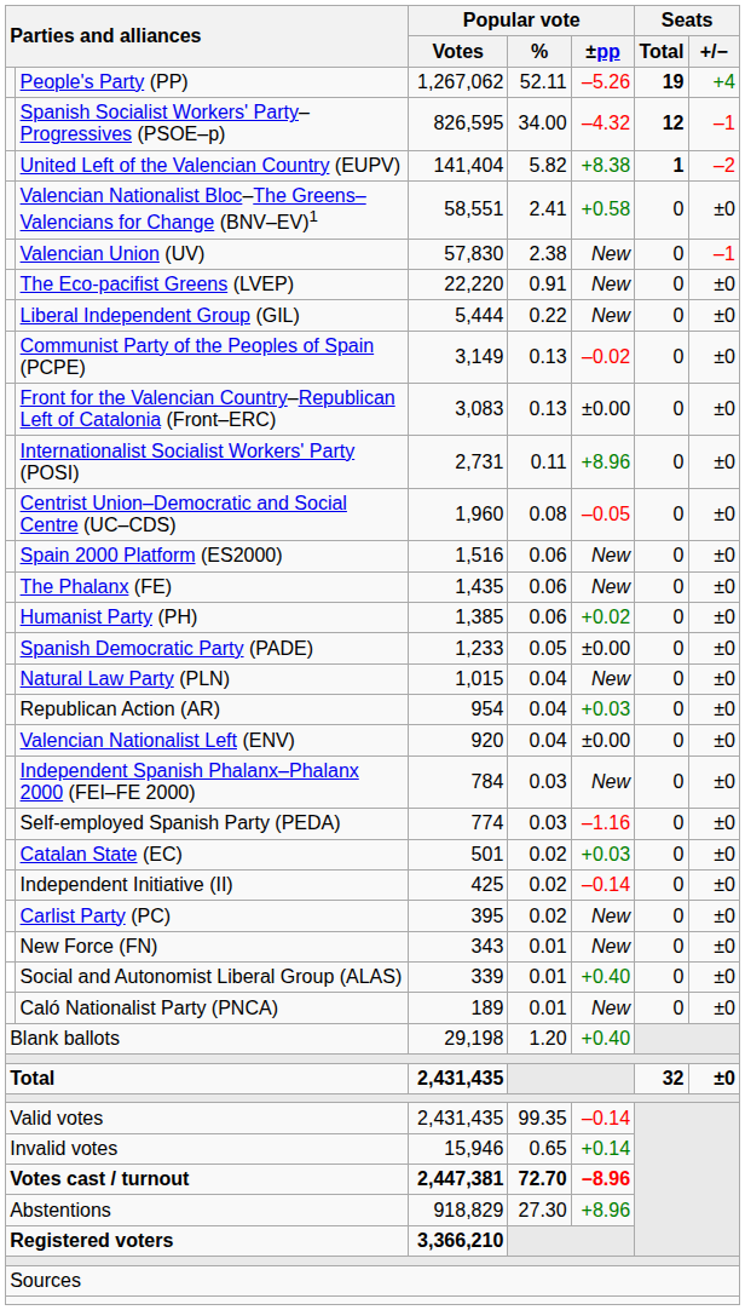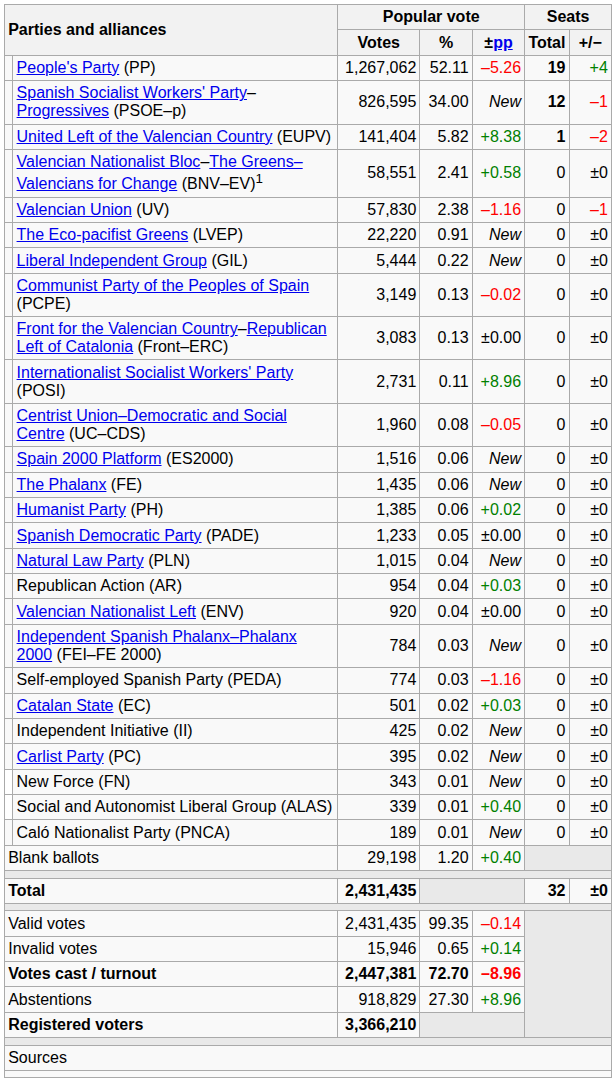Spanish Socialist Workers' Party–Progressives (PSOE–p) | Popular vote / ±pp: –4.32 -> New
Valencian Union (UV) | Popular vote / ±pp: New -> –1.16
Independent Initiative (II) | Popular vote / ±pp: –0.14 -> New
